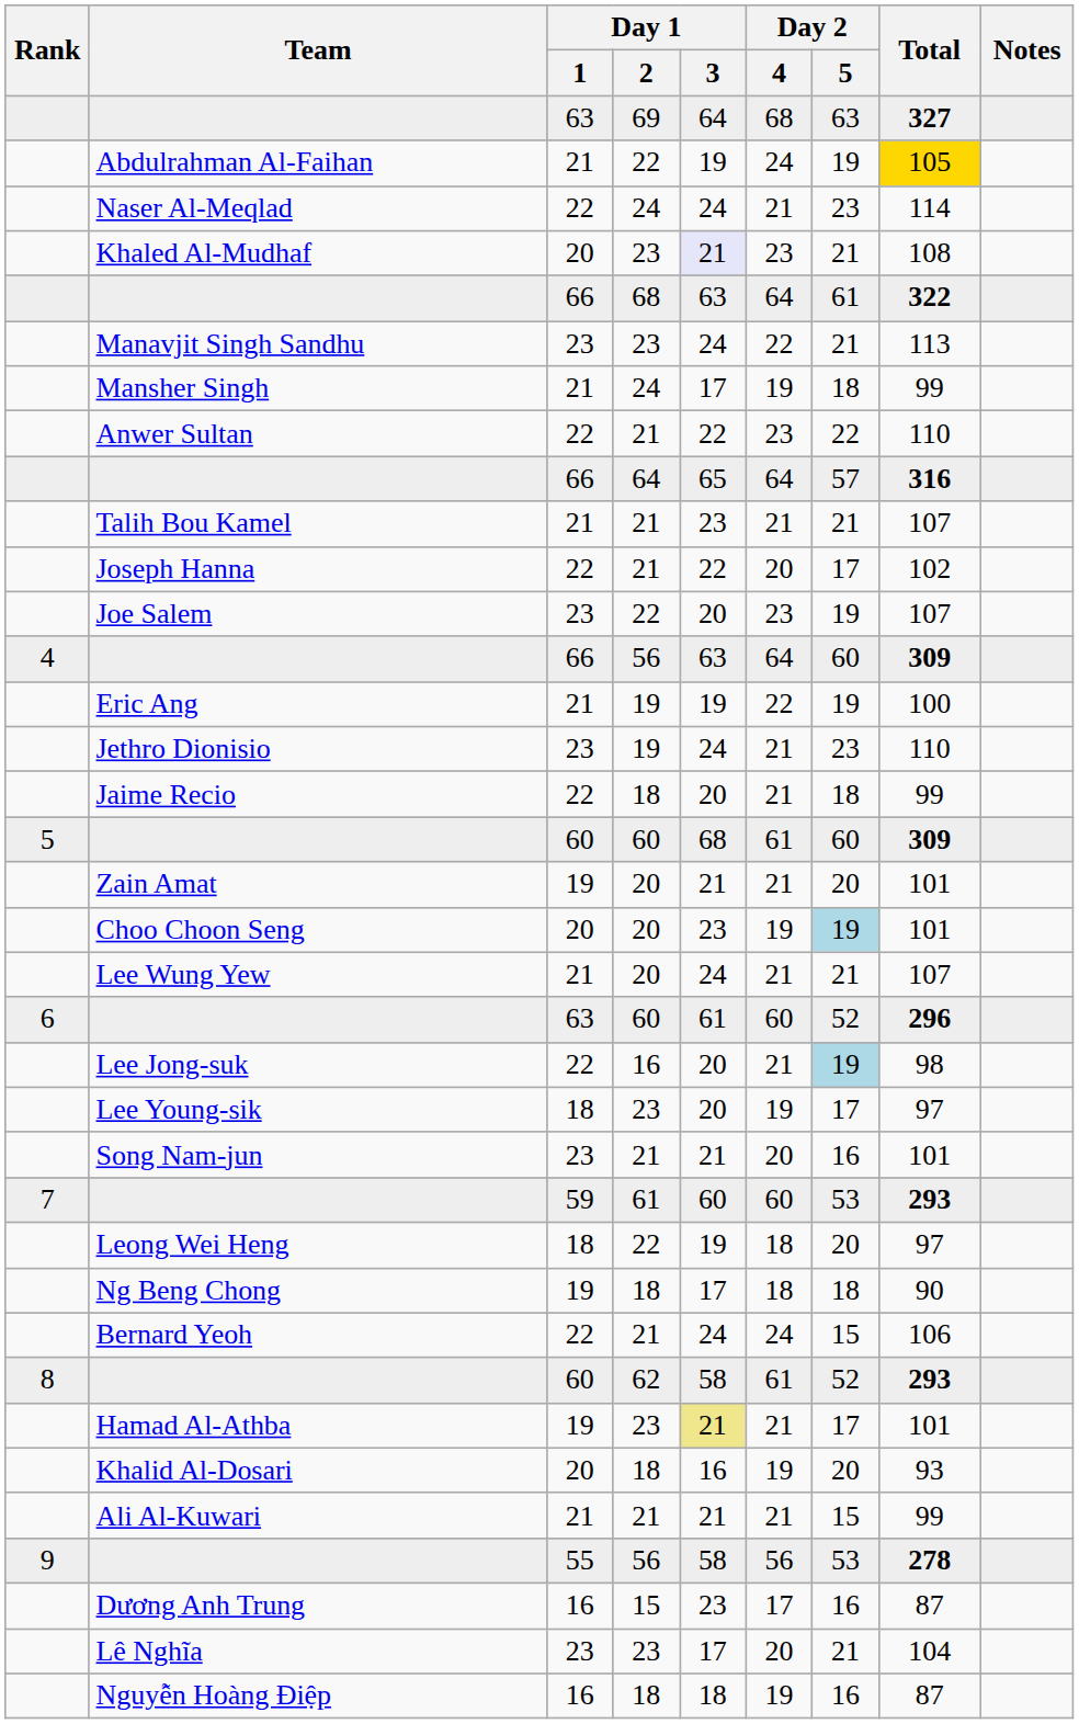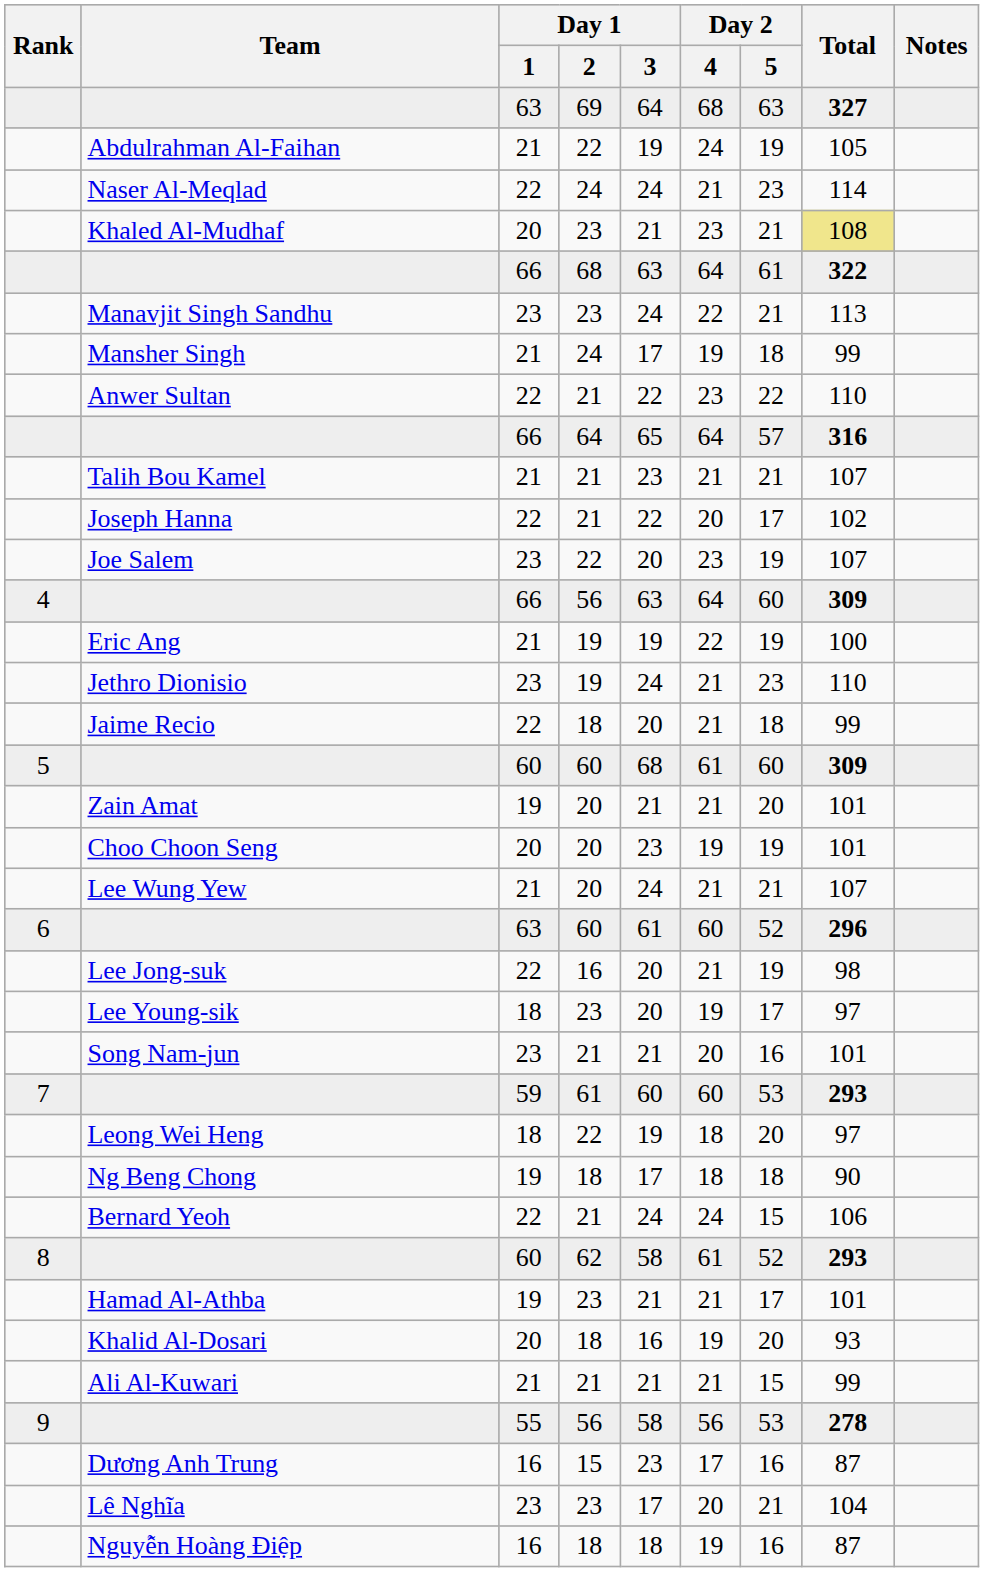Abdulrahman Al-Faihan | Total: gold background -> no background
Khaled Al-Mudhaf | Day 1 / 3: lavender background -> no background
Khaled Al-Mudhaf | Total: no background -> khaki background
Choo Choon Seng | Day 2 / 5: lightblue background -> no background
Lee Jong-suk | Day 2 / 5: lightblue background -> no background
Hamad Al-Athba | Day 1 / 3: khaki background -> no background
